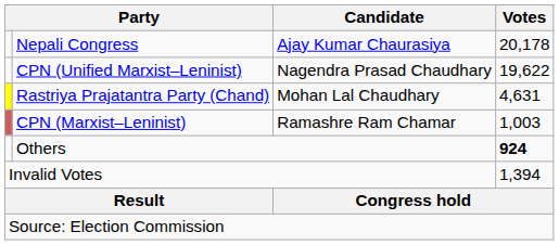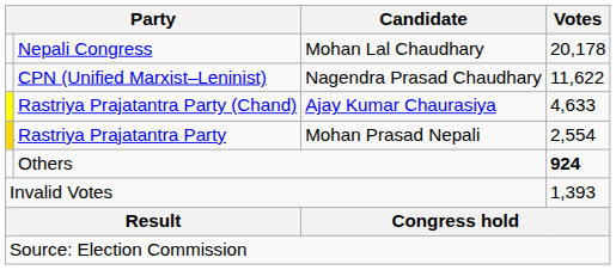Nepali Congress | Candidate: Ajay Kumar Chaurasiya -> Mohan Lal Chaudhary
CPN (Unified Marxist–Leninist) | Votes: 19,622 -> 11,622
Rastriya Prajatantra Party (Chand) | Candidate: Mohan Lal Chaudhary -> Ajay Kumar Chaurasiya
Rastriya Prajatantra Party (Chand) | Votes: 4,631 -> 4,633
+ row: Rastriya Prajatantra Party | Mohan Prasad Nepali | 2,554
- row: CPN (Marxist–Leninist) | Ramashre Ram Chamar | 1,003
Invalid Votes | Votes: 1,394 -> 1,393
